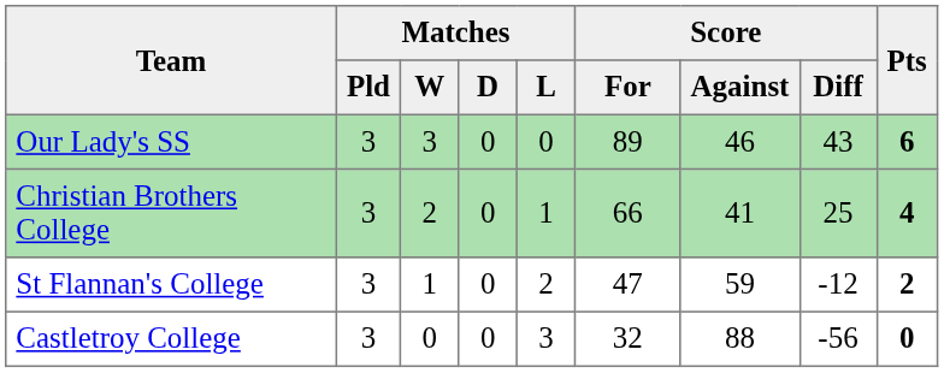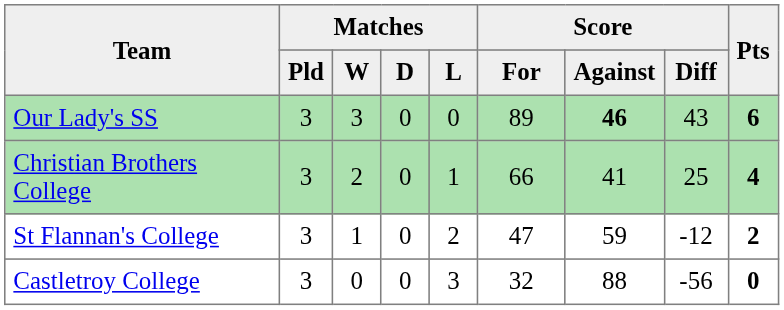Our Lady's SS | Score / Against: normal -> bold
